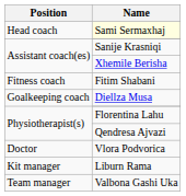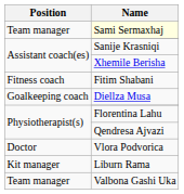row 2 | Position: Head coach -> Team manager
